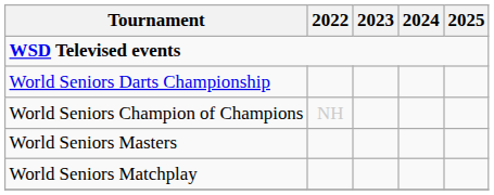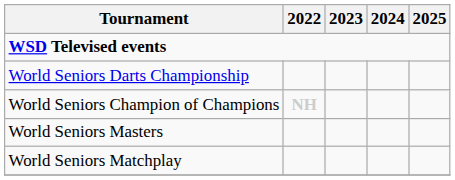World Seniors Champion of Champions | 2022: normal -> bold
